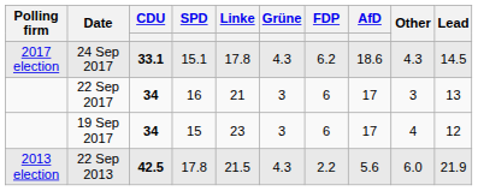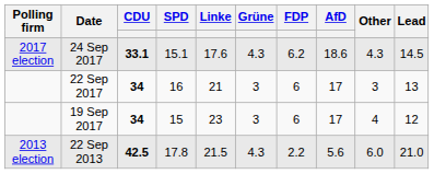24 Sep 2017 | Linke: 17.8 -> 17.6
22 Sep 2013 | Lead: 21.9 -> 21.0
